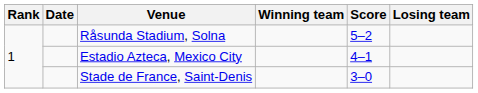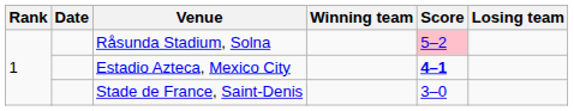Råsunda Stadium, Solna | Score: no background -> pink background
Estadio Azteca, Mexico City | Score: normal -> bold
